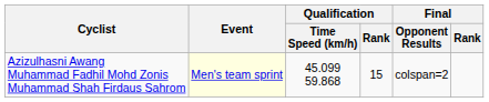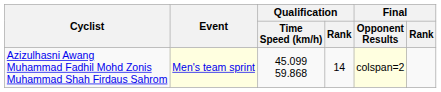row 3 | Qualification / Rank: 15 -> 14
row 3 | Final / Opponent Results: no background -> lightyellow background
